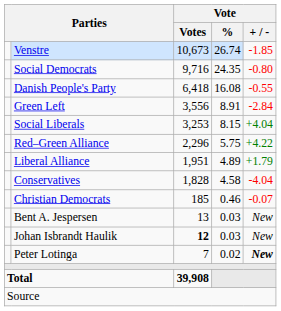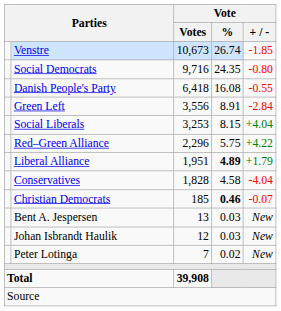Liberal Alliance | Vote / %: normal -> bold
Christian Democrats | Vote / %: normal -> bold
Johan Isbrandt Haulik | Vote / Votes: bold -> normal
Peter Lotinga | Vote / + / -: bold -> normal
